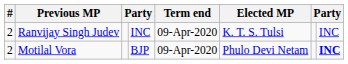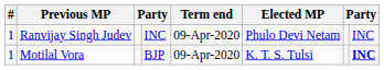Ranvijay Singh Judev | #: 2 -> 1
Ranvijay Singh Judev | Elected MP: K. T. S. Tulsi -> Phulo Devi Netam
Motilal Vora | #: 2 -> 1
Motilal Vora | Elected MP: Phulo Devi Netam -> K. T. S. Tulsi
